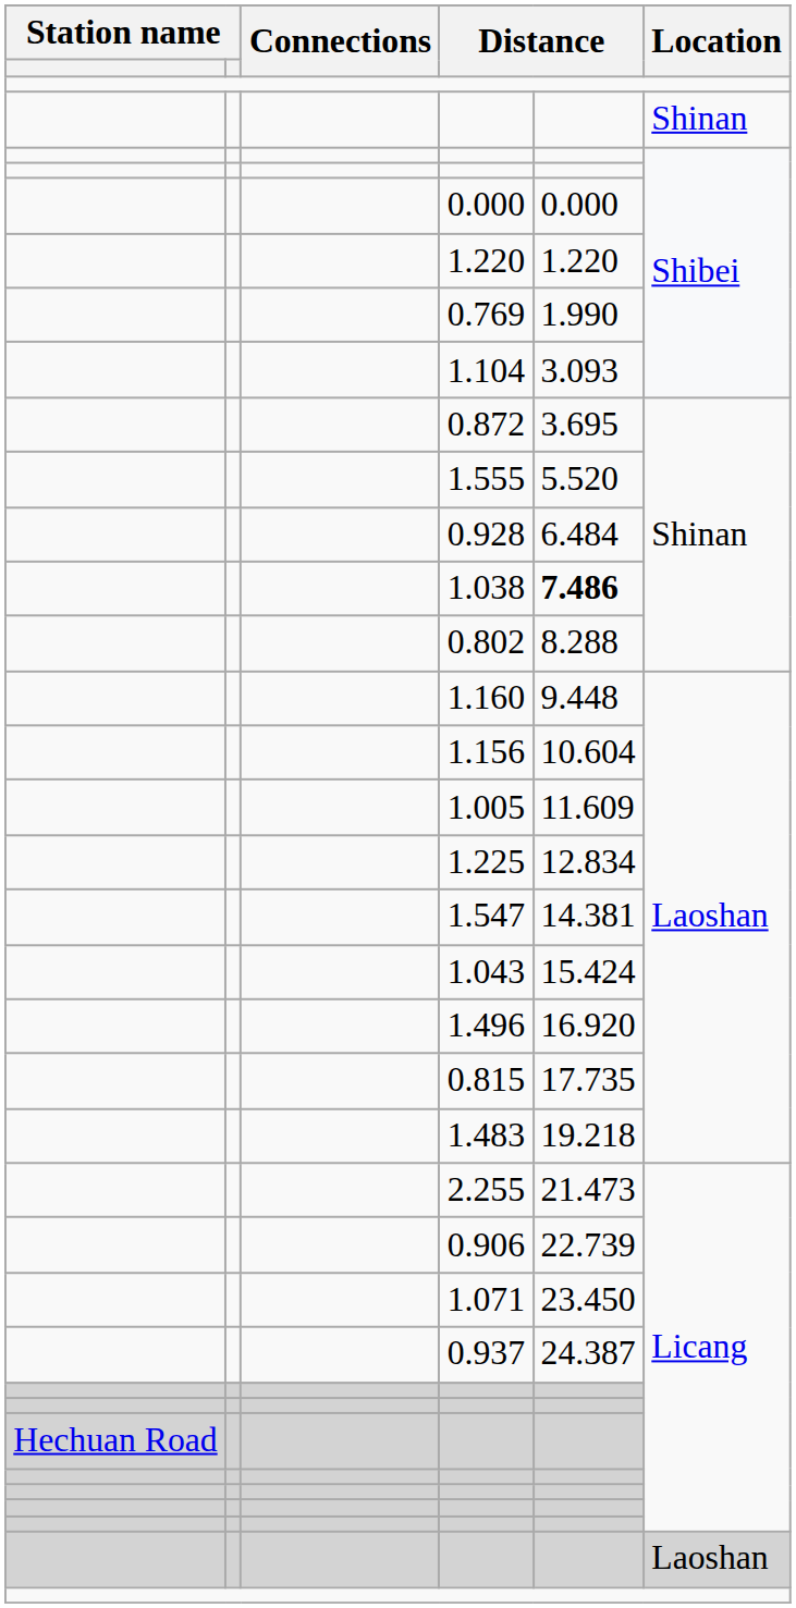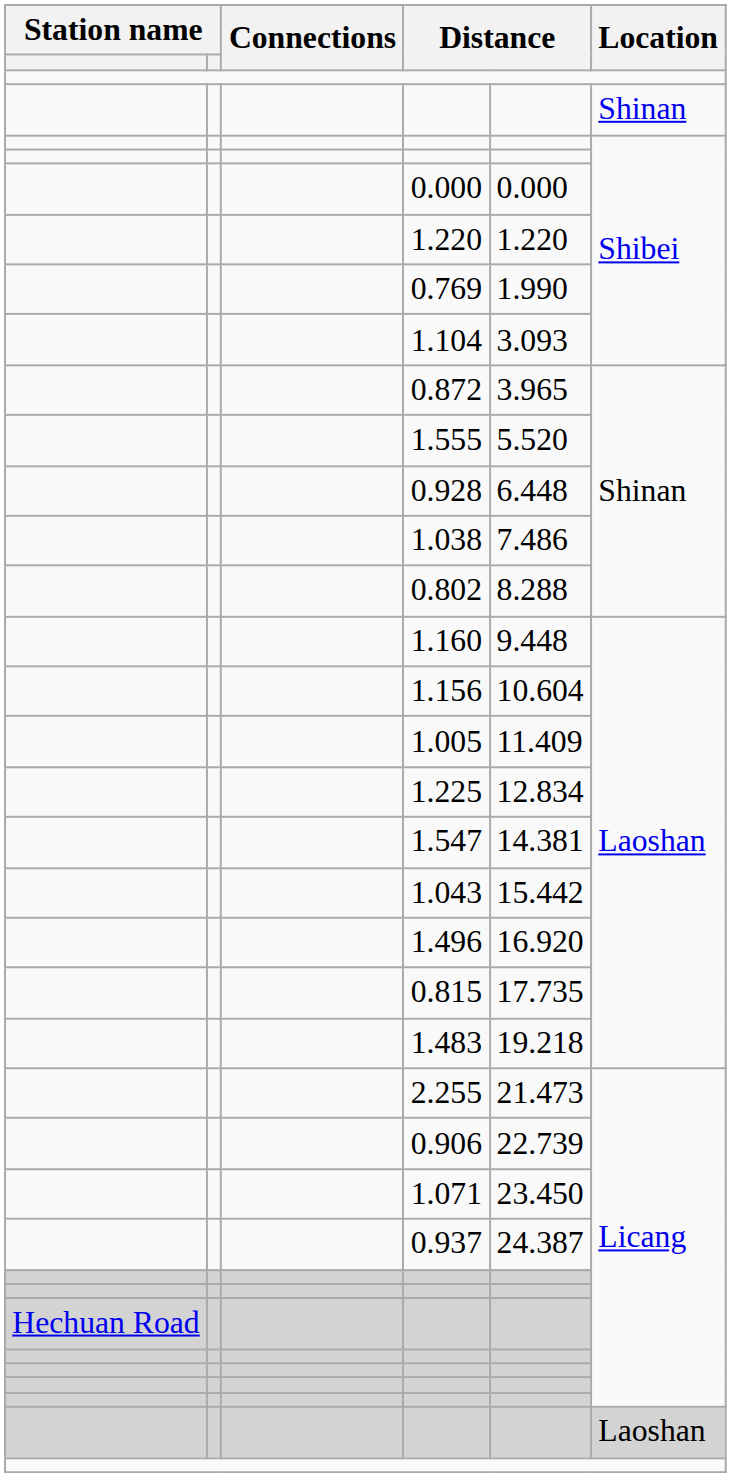0.872 | column 5: 3.695 -> 3.965
0.928 | column 5: 6.484 -> 6.448
1.038 | column 5: bold -> normal
1.005 | column 5: 11.609 -> 11.409
1.043 | column 5: 15.424 -> 15.442
